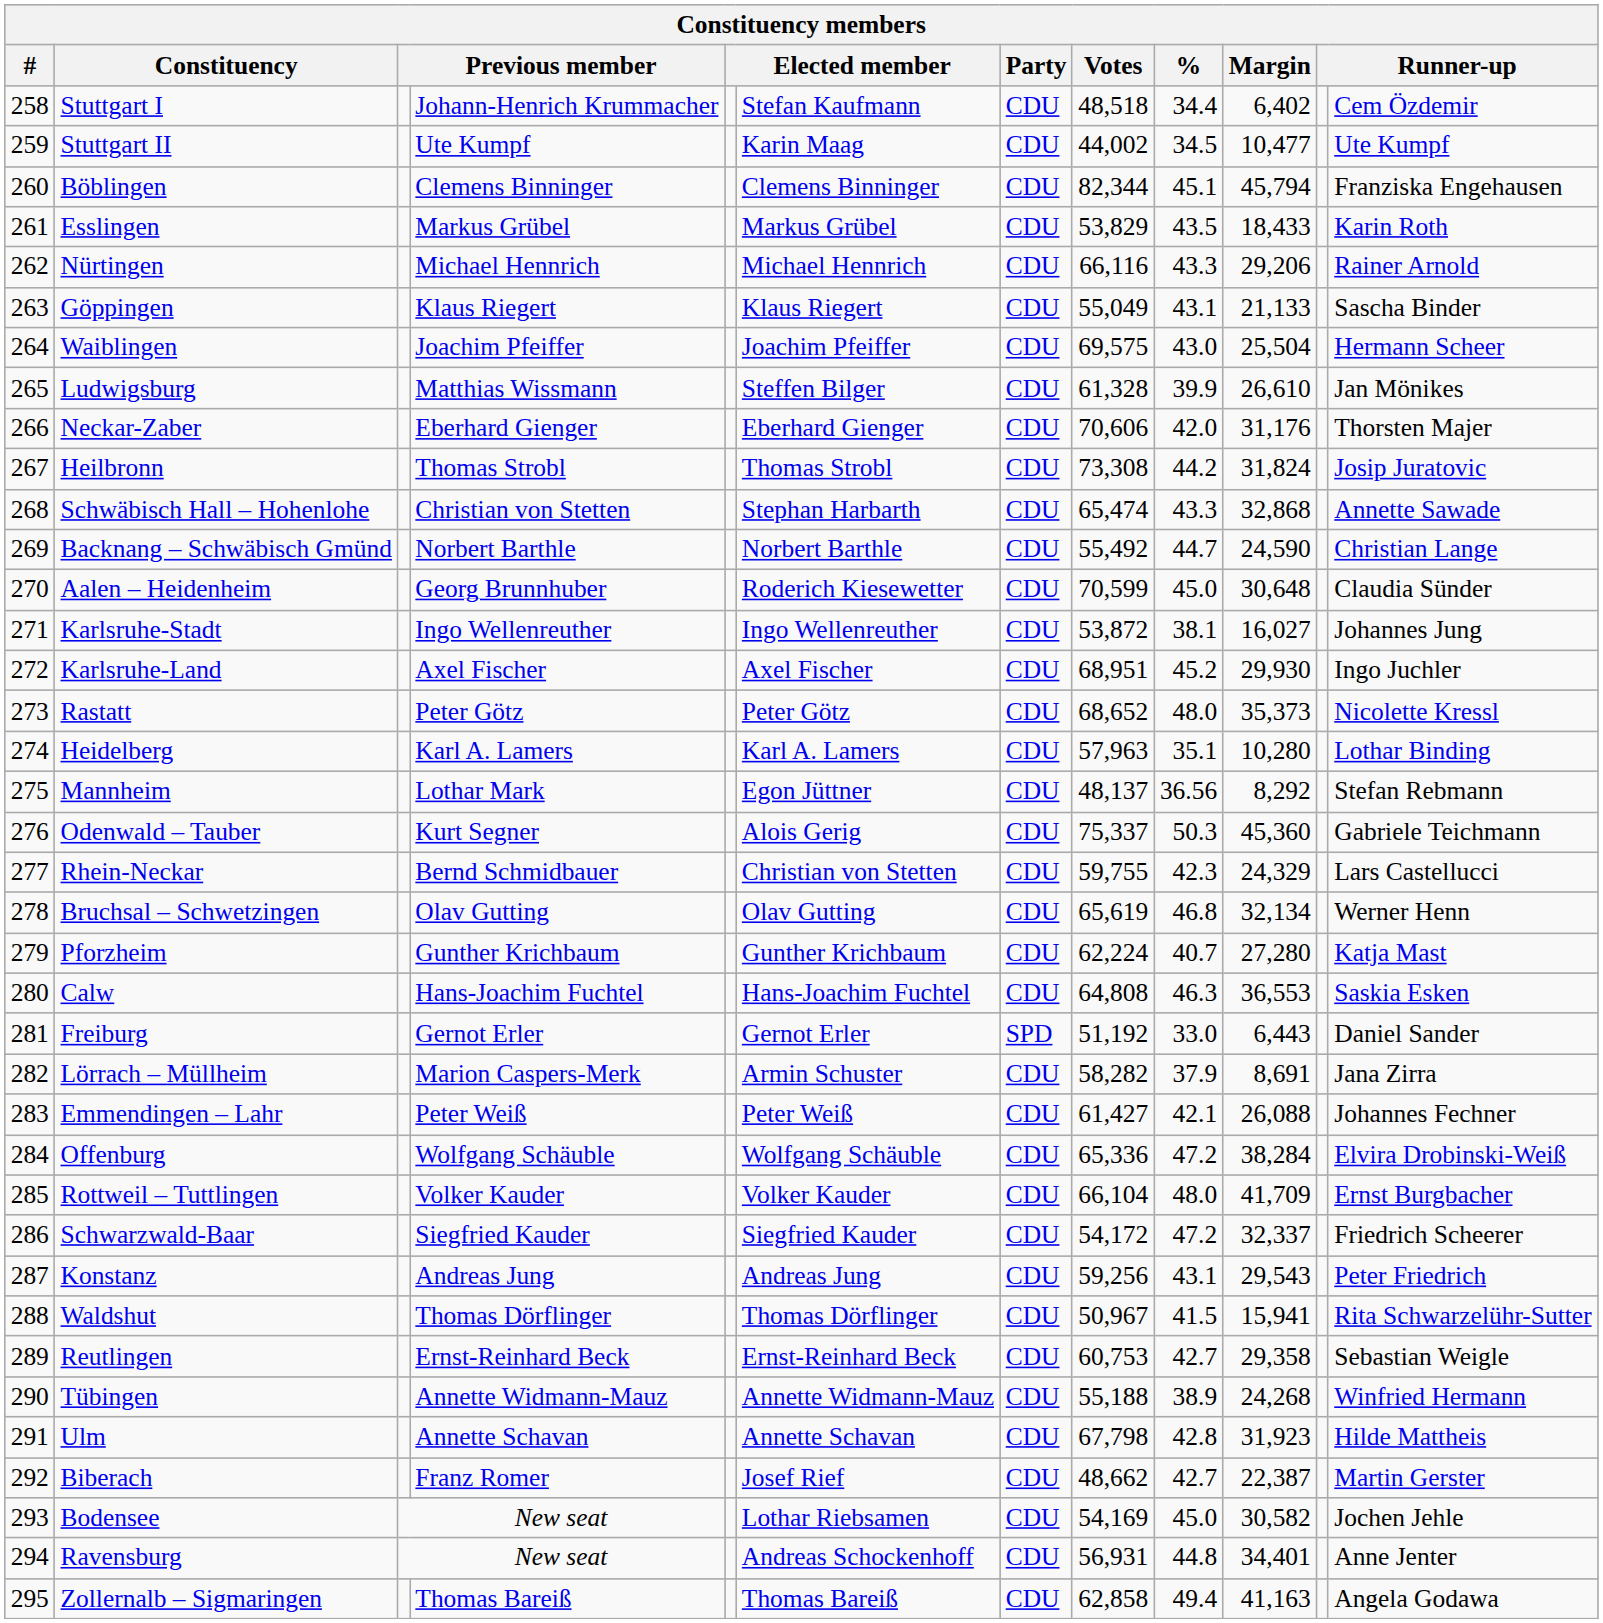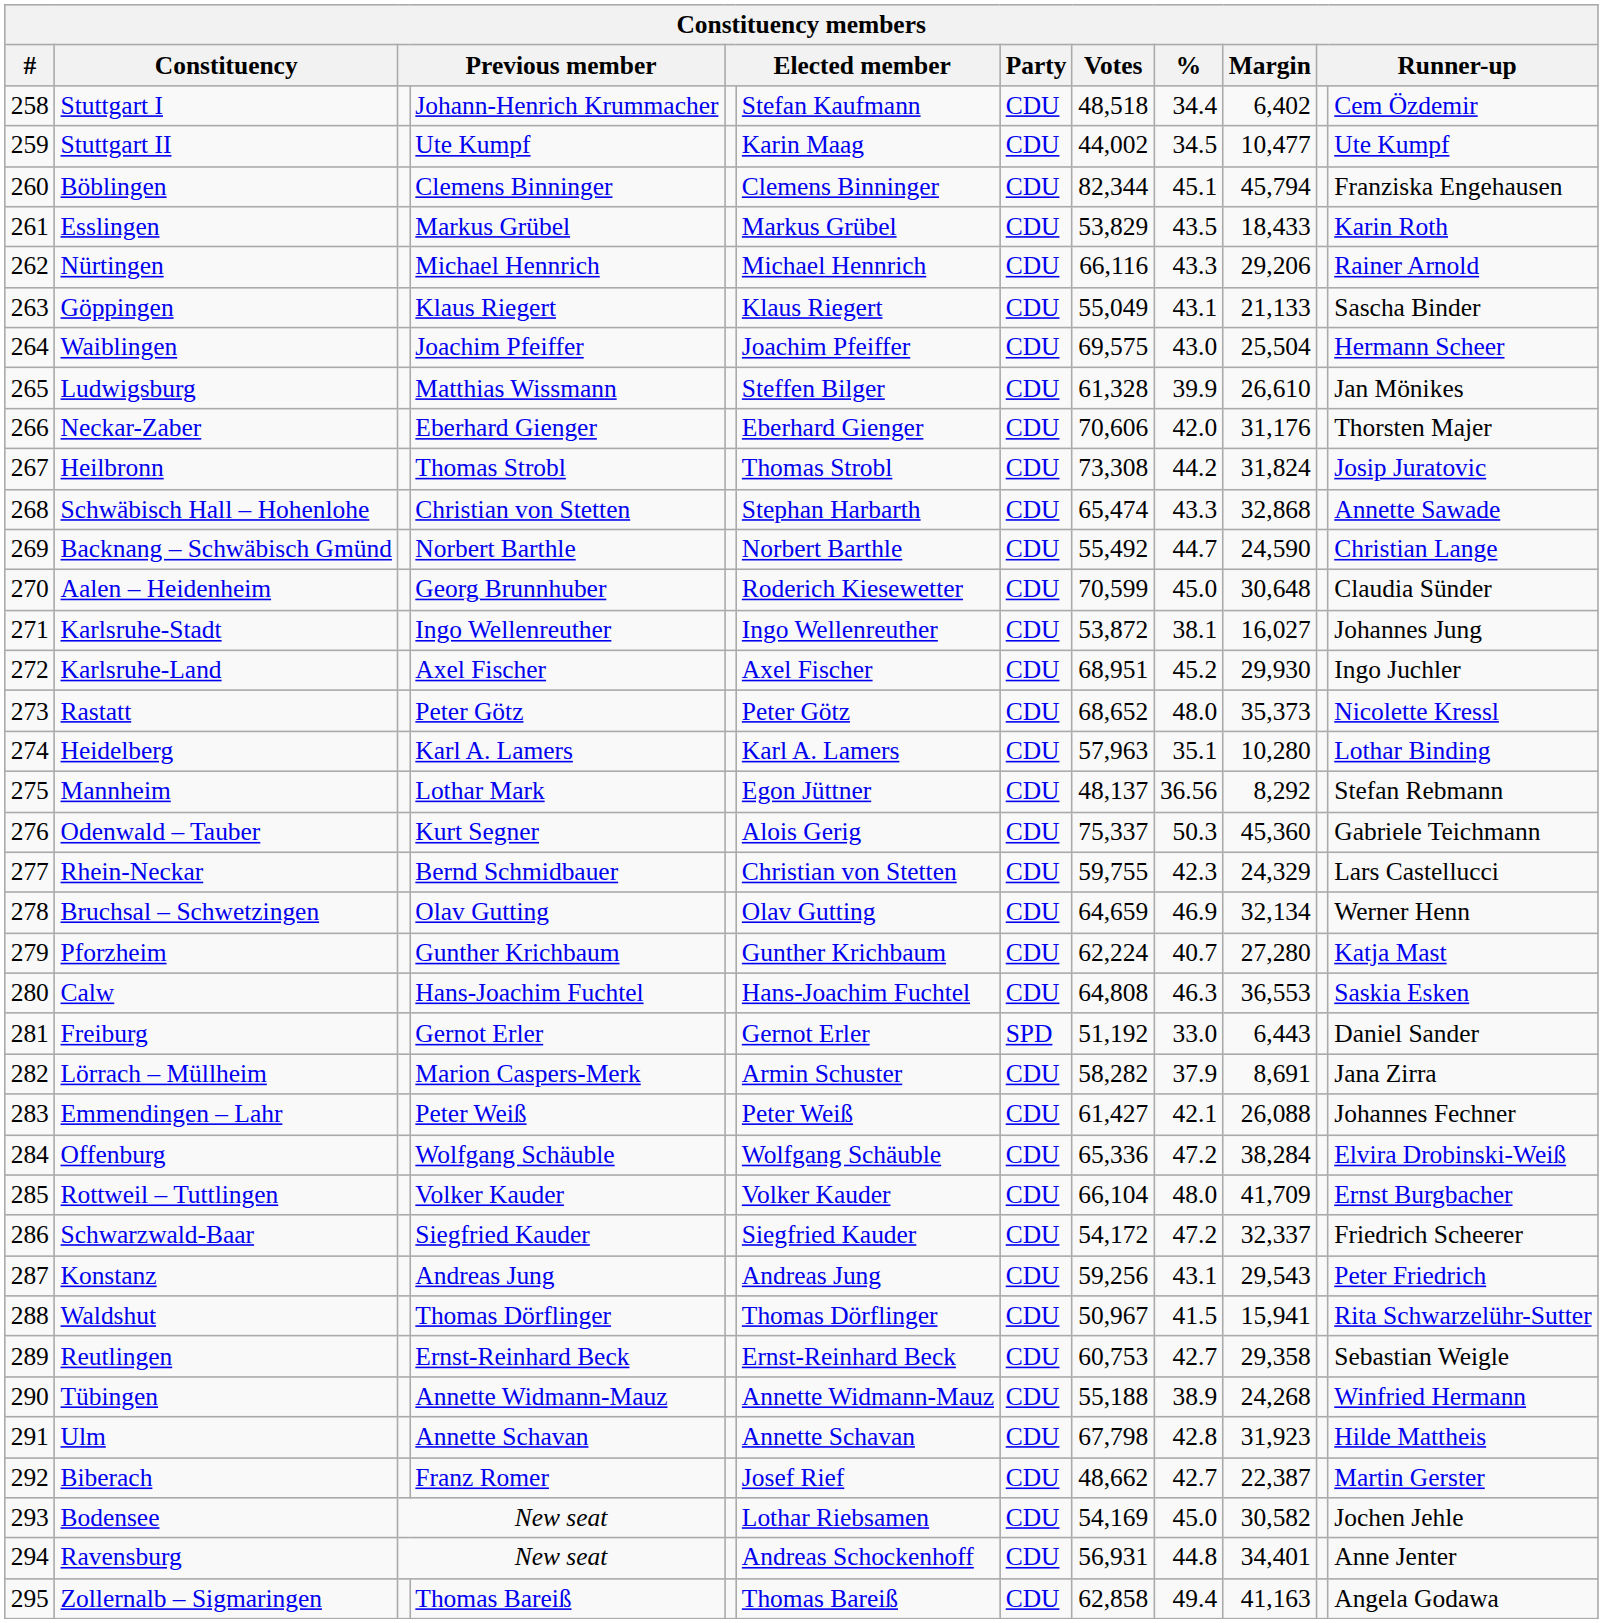Bruchsal – Schwetzingen | Votes: 65,619 -> 64,659
Bruchsal – Schwetzingen | %: 46.8 -> 46.9
